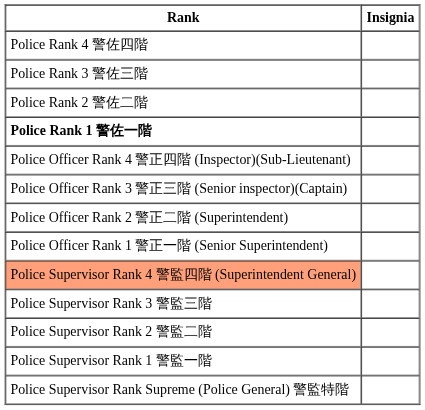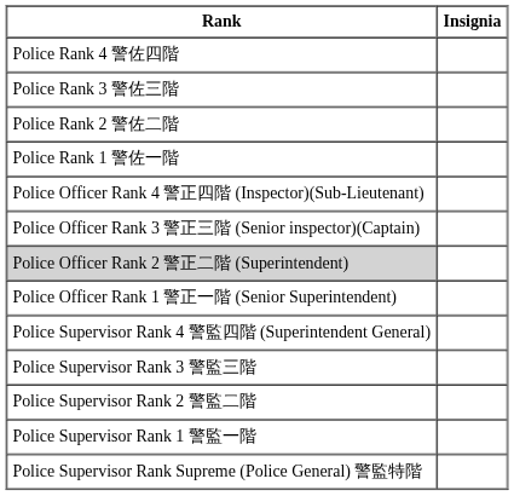Police Rank 1 警佐一階 | Rank: bold -> normal
Police Officer Rank 2 警正二階 (Superintendent) | Rank: no background -> lightgrey background
Police Supervisor Rank 4 警監四階 (Superintendent General) | Rank: lightsalmon background -> no background
